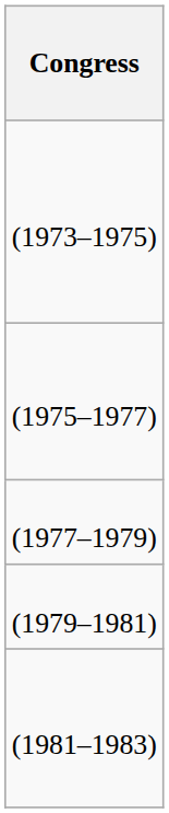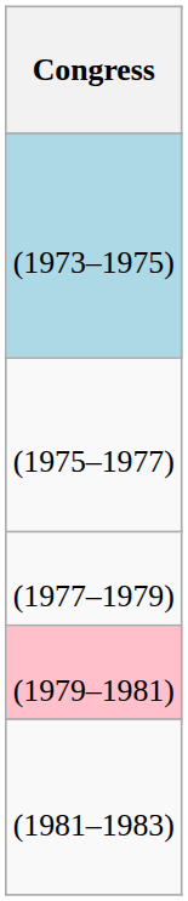row 2 | column 1: no background -> lightblue background
row 5 | column 1: no background -> pink background
